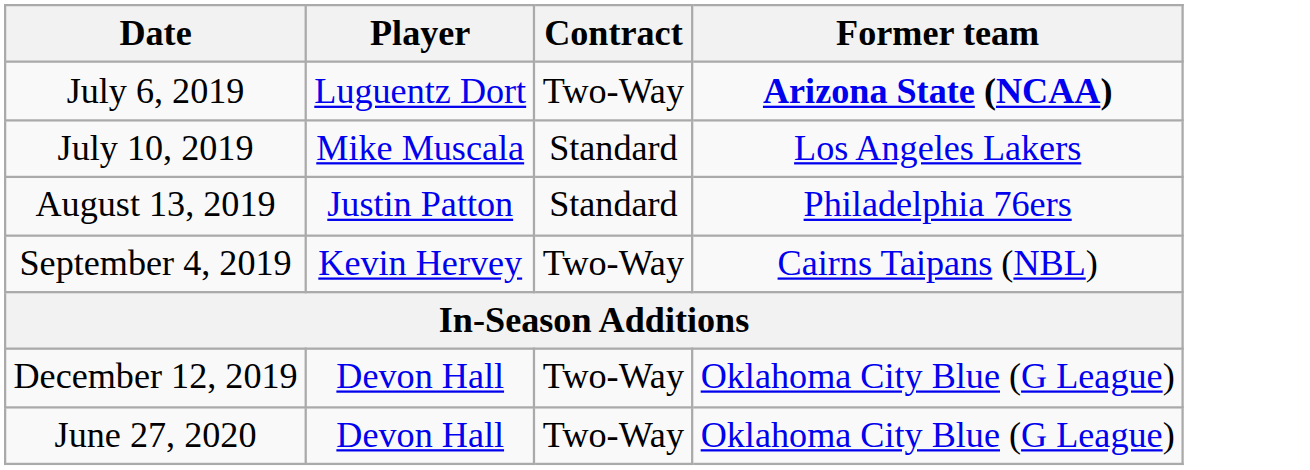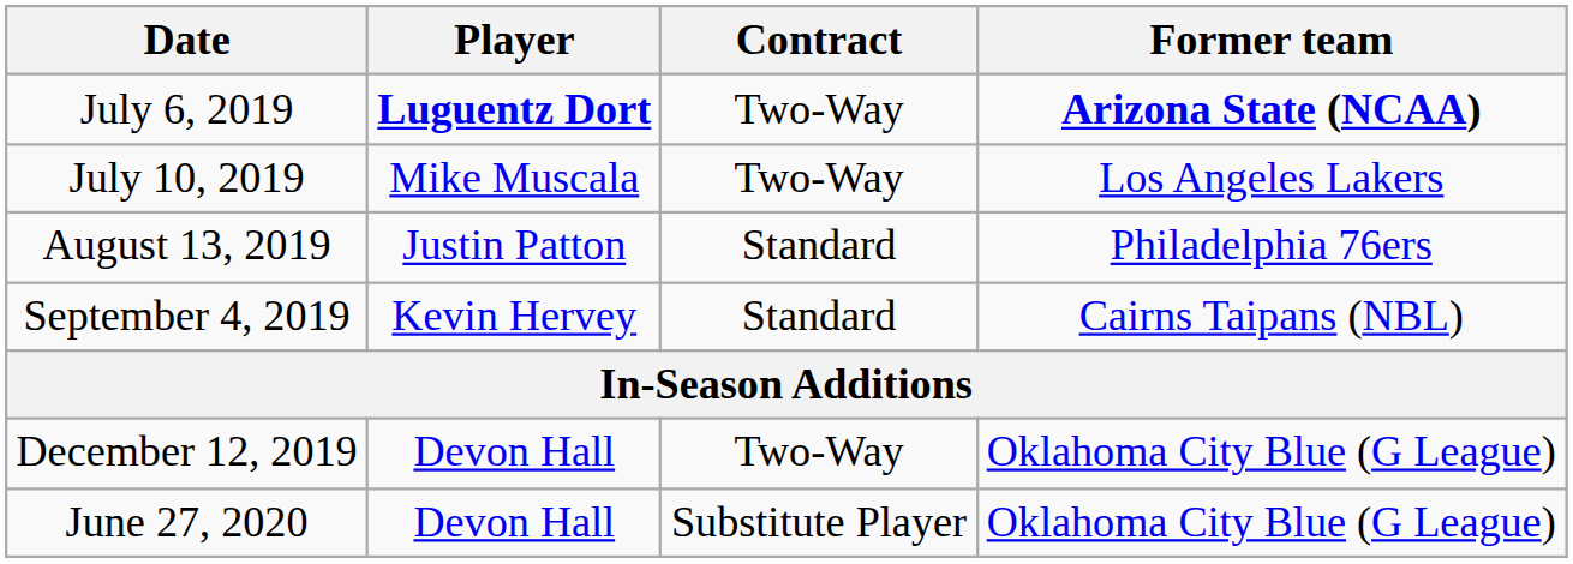July 6, 2019 | Player: normal -> bold
July 10, 2019 | Contract: Standard -> Two-Way
September 4, 2019 | Contract: Two-Way -> Standard
June 27, 2020 | Contract: Two-Way -> Substitute Player
